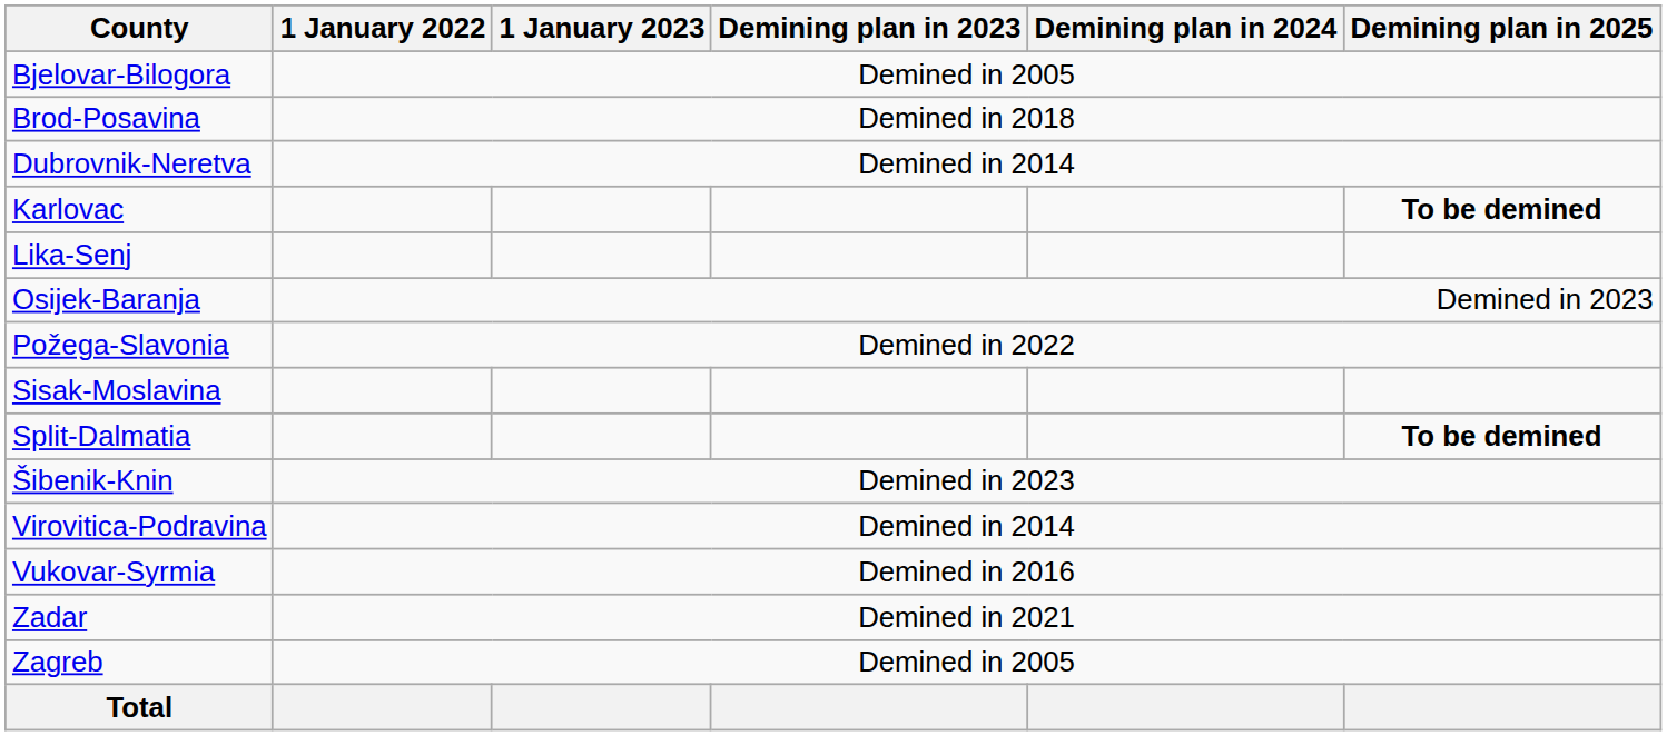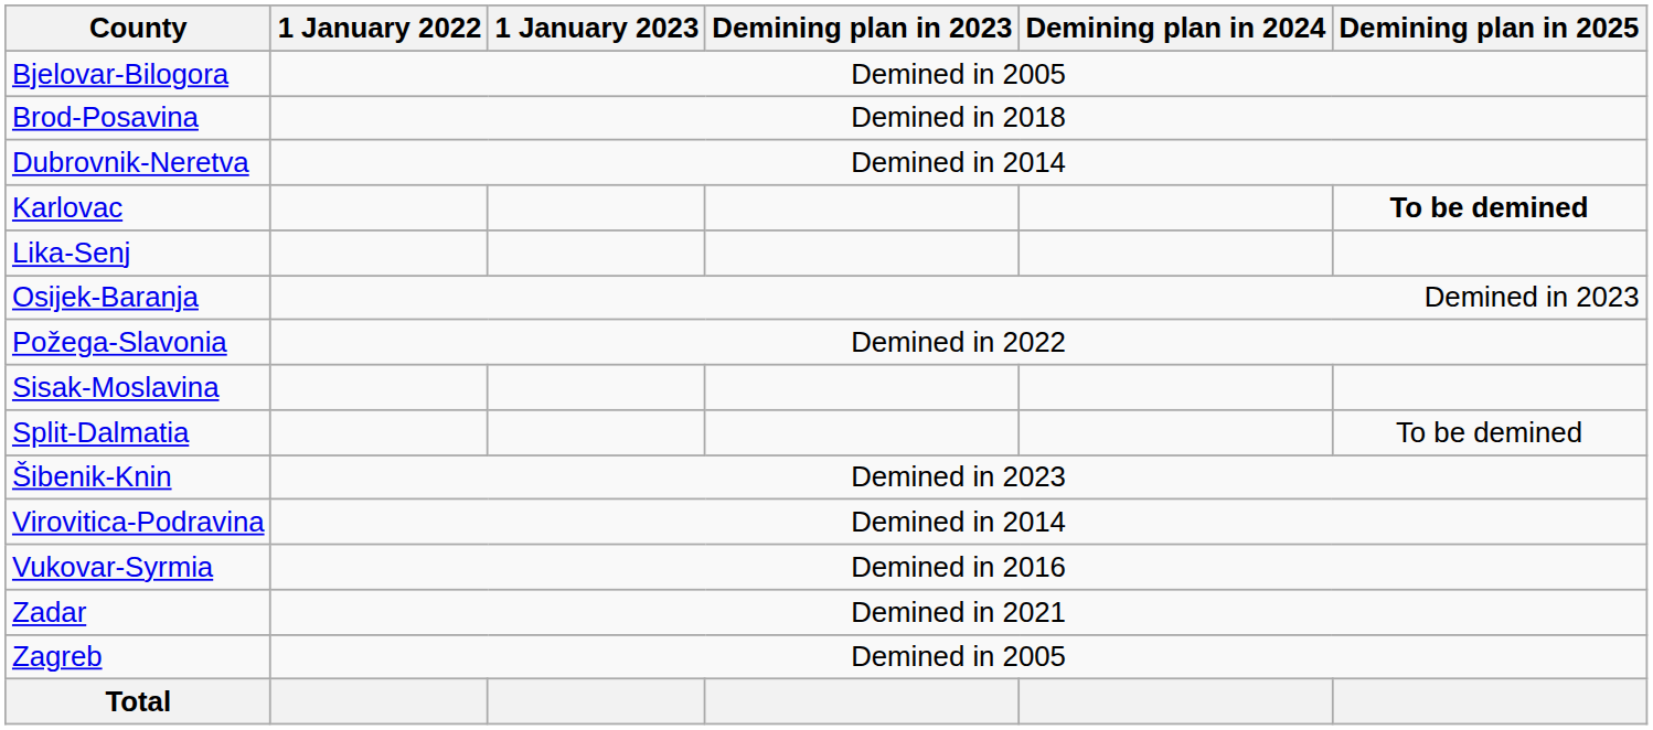Split-Dalmatia | Demining plan in 2025: bold -> normal
